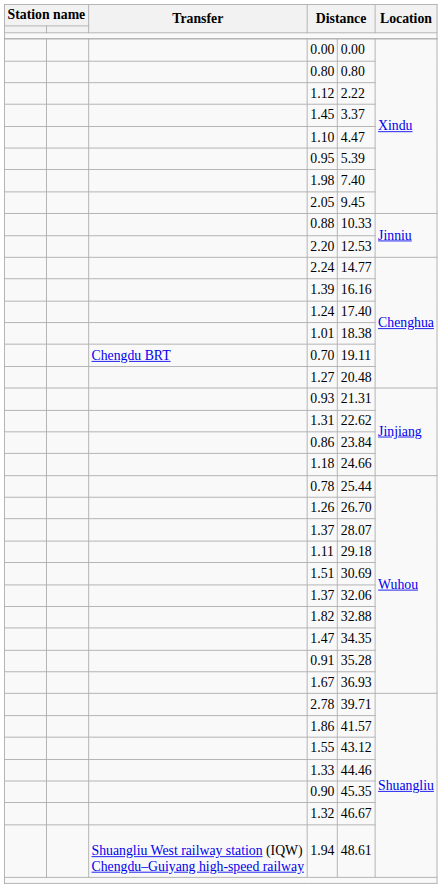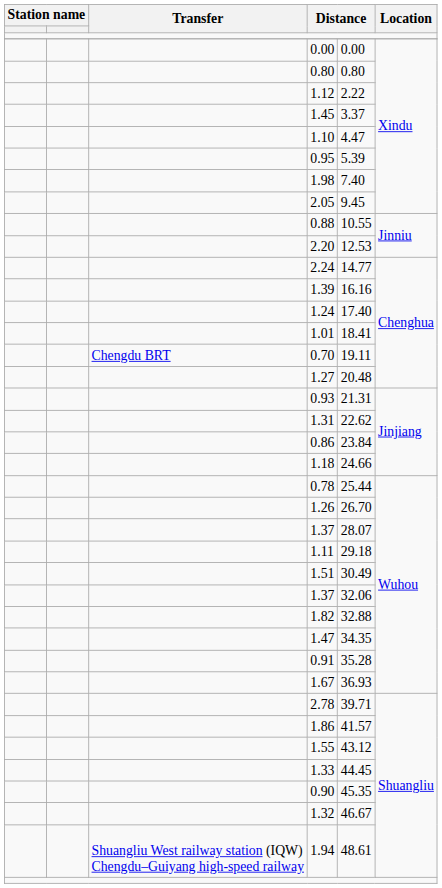0.88 | column 5: 10.33 -> 10.55
1.01 | column 5: 18.38 -> 18.41
1.51 | column 5: 30.69 -> 30.49
1.33 | column 5: 44.46 -> 44.45
